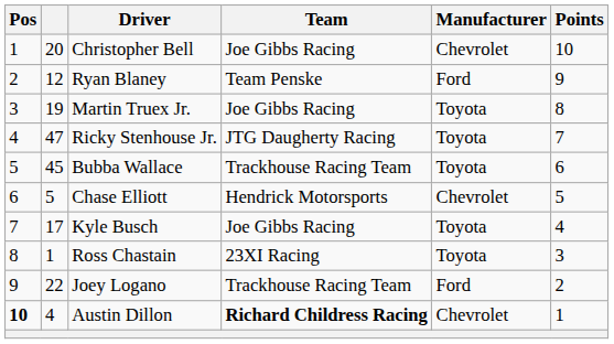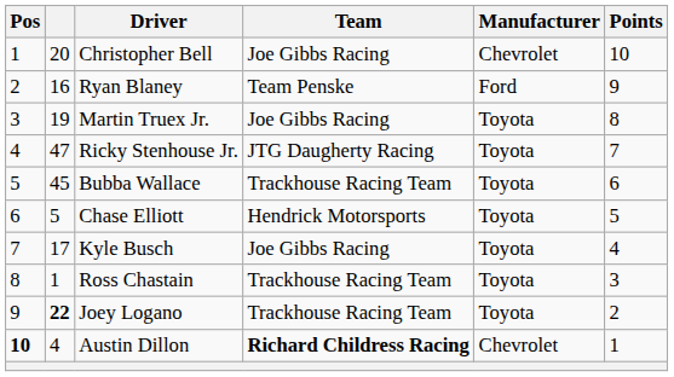Ryan Blaney | column 2: 12 -> 16
Chase Elliott | Manufacturer: Chevrolet -> Toyota
Ross Chastain | Team: 23XI Racing -> Trackhouse Racing Team
Joey Logano | column 2: normal -> bold
Joey Logano | Manufacturer: Ford -> Toyota
